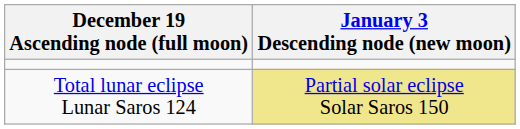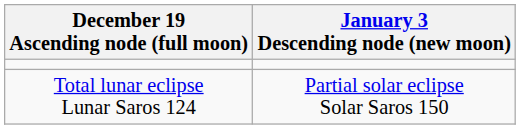row 3 | January 3 Descending node (new moon): khaki background -> no background
